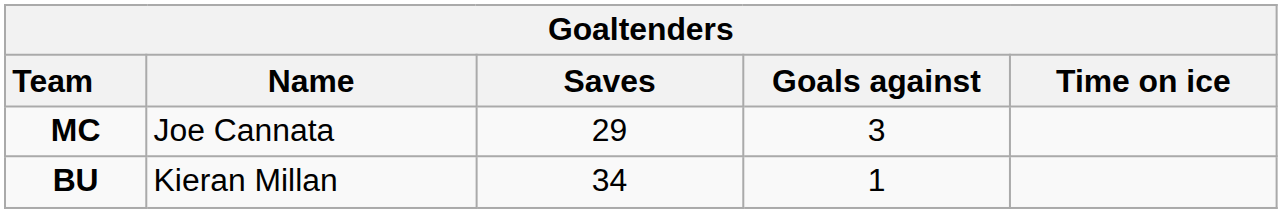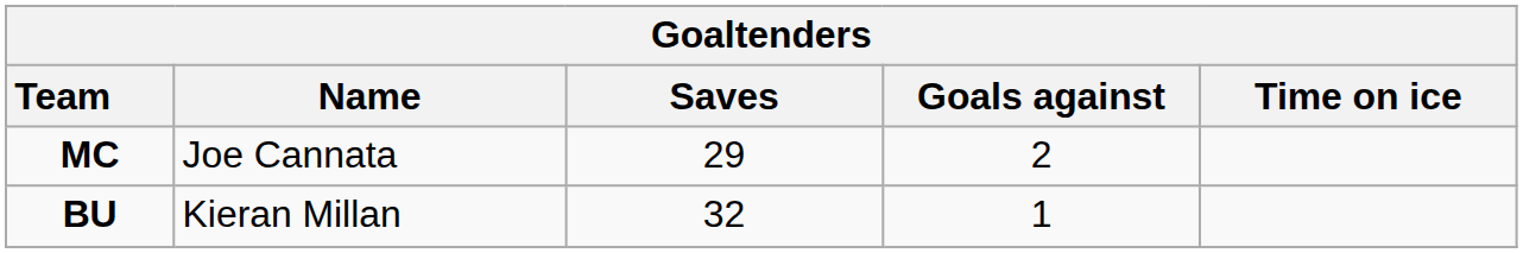MC | Goals against: 3 -> 2
BU | Saves: 34 -> 32
